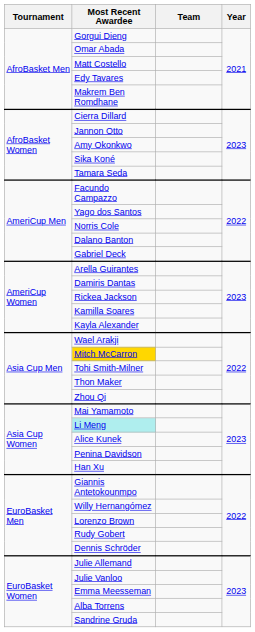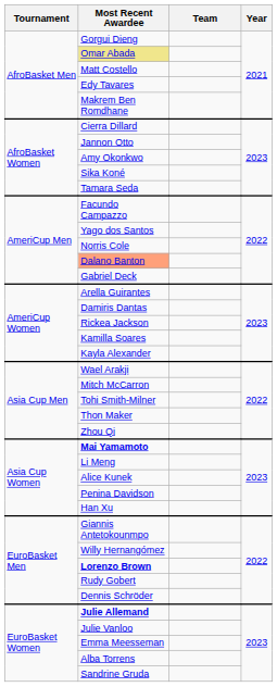Omar Abada | Most Recent Awardee: no background -> khaki background
Dalano Banton | Most Recent Awardee: no background -> lightsalmon background
Mitch McCarron | Most Recent Awardee: gold background -> no background
Mai Yamamoto | Most Recent Awardee: normal -> bold
Li Meng | Most Recent Awardee: paleturquoise background -> no background
Lorenzo Brown | Most Recent Awardee: normal -> bold
Julie Allemand | Most Recent Awardee: normal -> bold
